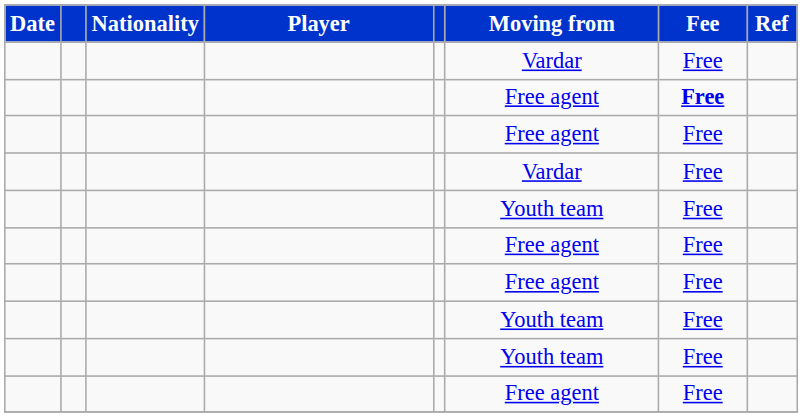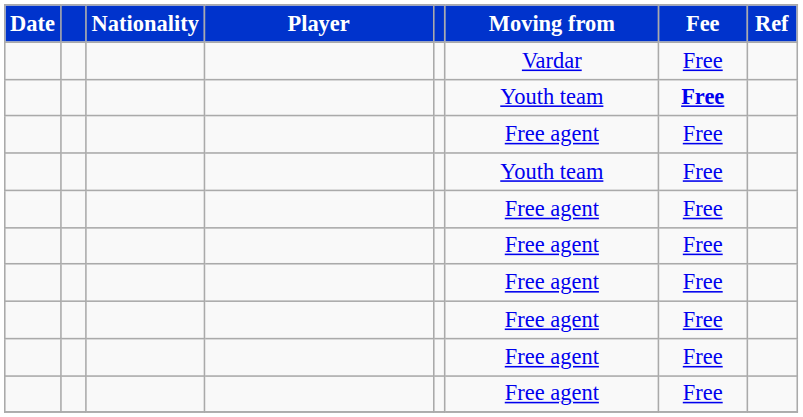row 3 | Moving from: Free agent -> Youth team
row 5 | Moving from: Vardar -> Youth team
row 6 | Moving from: Youth team -> Free agent
row 9 | Moving from: Youth team -> Free agent
row 10 | Moving from: Youth team -> Free agent
